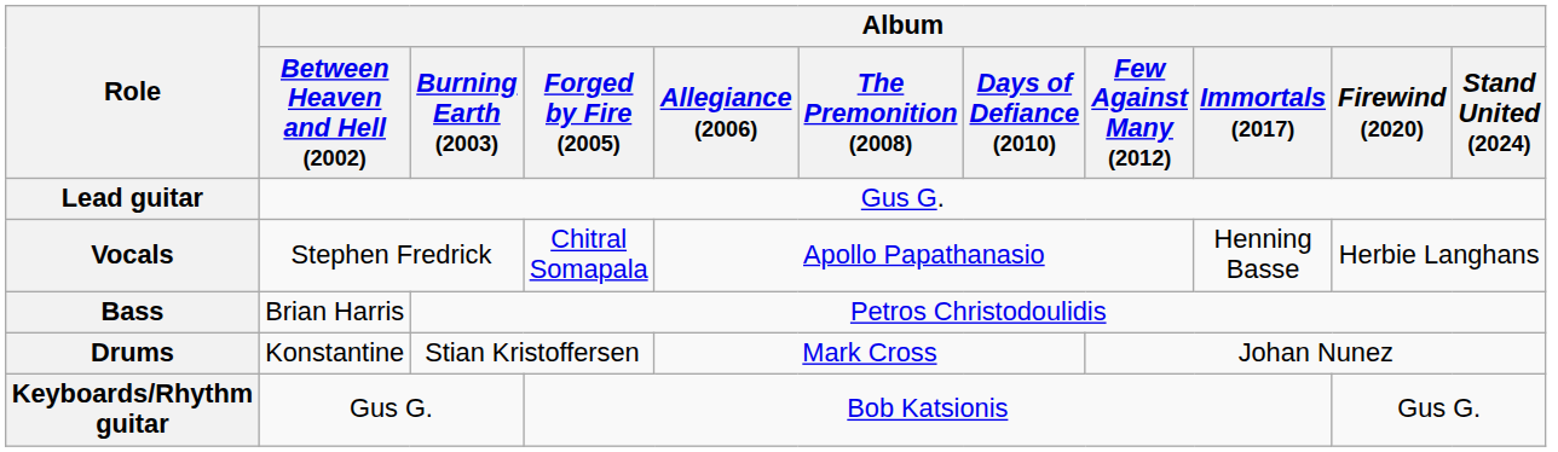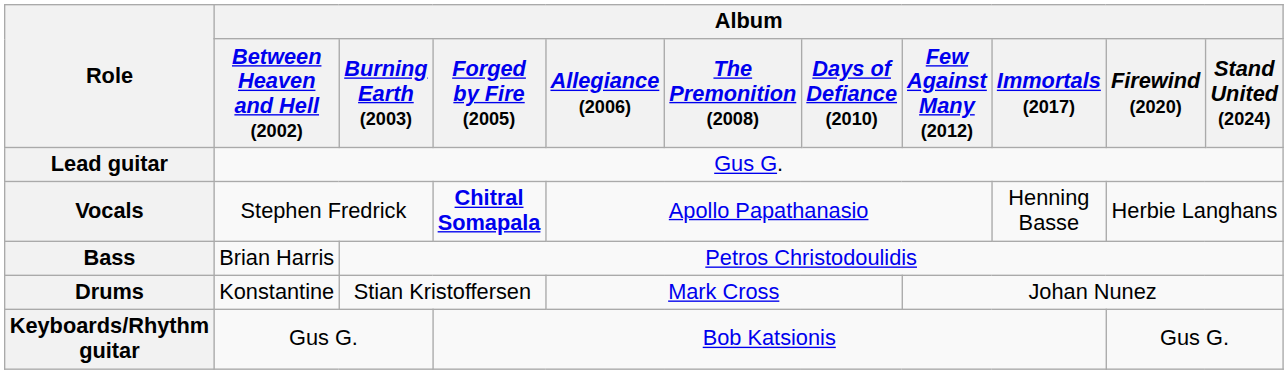Vocals | Album / Forged by Fire (2005): normal -> bold
